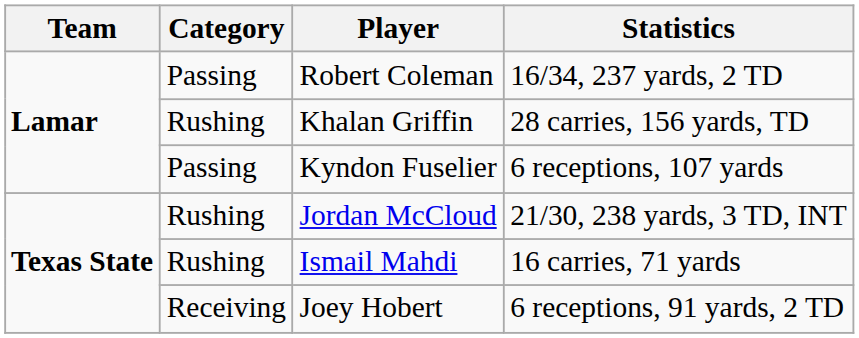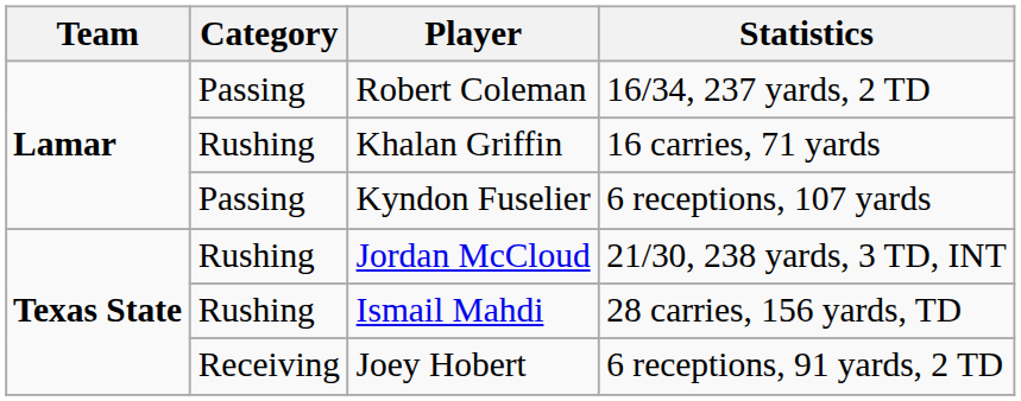Khalan Griffin | Statistics: 28 carries, 156 yards, TD -> 16 carries, 71 yards
Ismail Mahdi | Statistics: 16 carries, 71 yards -> 28 carries, 156 yards, TD
